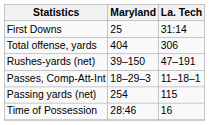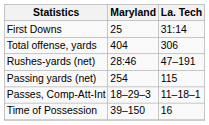Rushes-yards (net) | Maryland: 39–150 -> 28:46
rows swapped: Passing yards (net) <-> Passes, Comp-Att-Int
Time of Possession | Maryland: 28:46 -> 39–150
